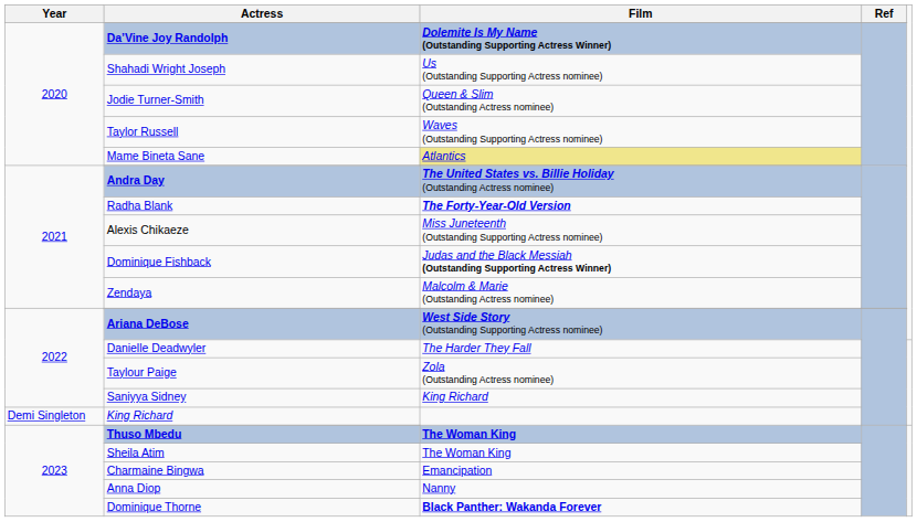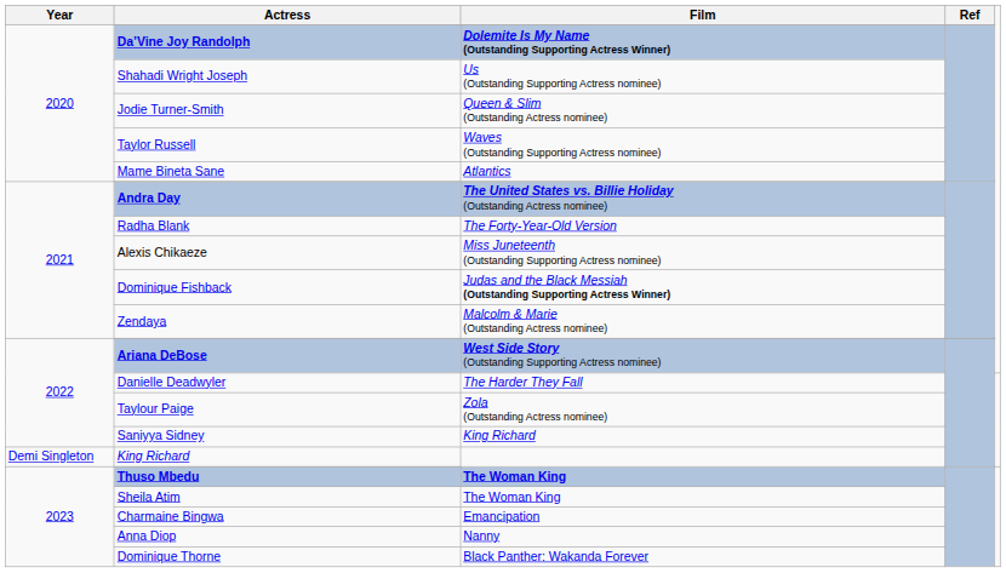Mame Bineta Sane | Film: khaki background -> no background
Radha Blank | Film: bold -> normal
Dominique Thorne | Film: bold -> normal
